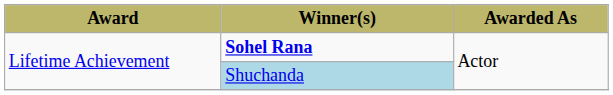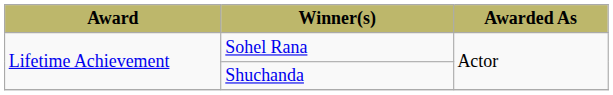Sohel Rana | Winner(s): bold -> normal
Shuchanda | Winner(s): lightblue background -> no background
